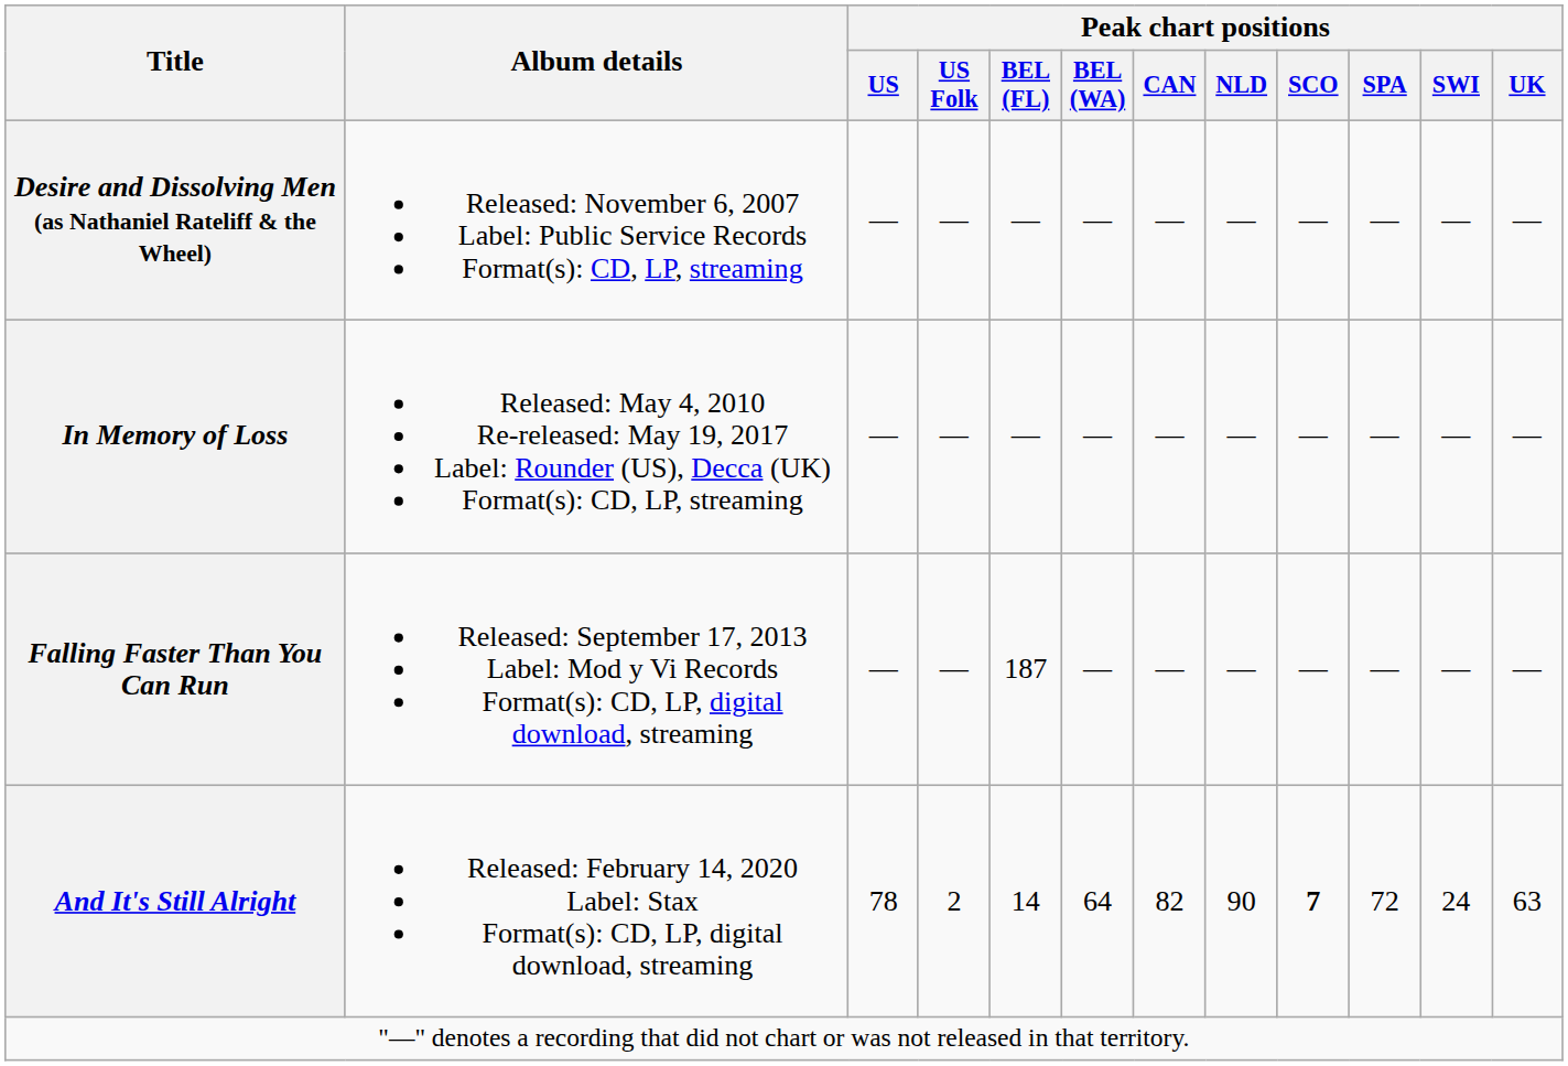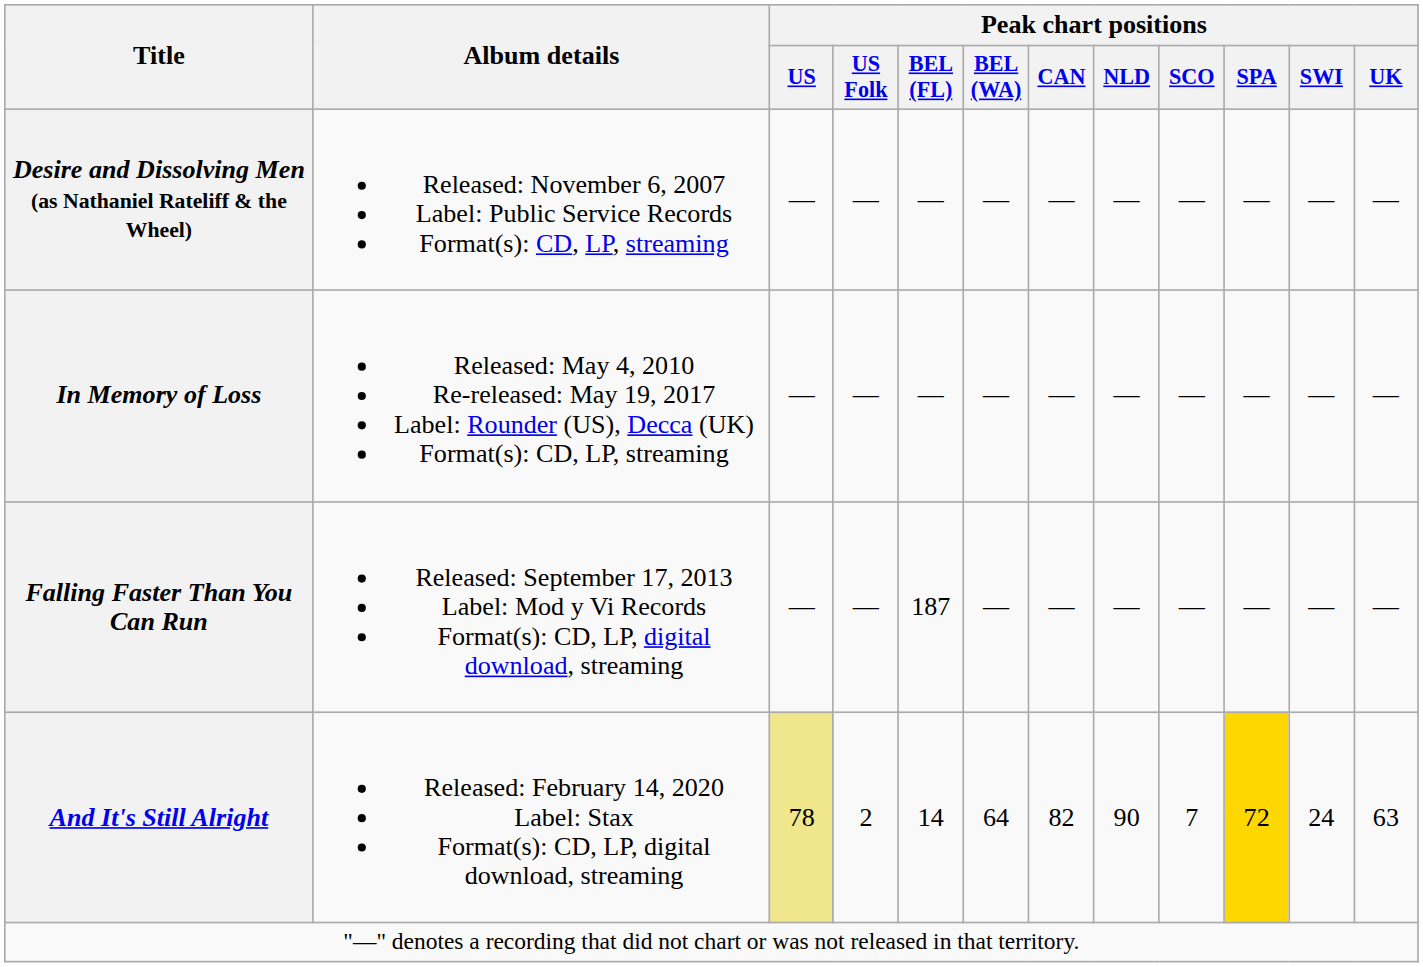And It's Still Alright | Peak chart positions / US: no background -> khaki background
And It's Still Alright | Peak chart positions / SCO: bold -> normal
And It's Still Alright | Peak chart positions / SPA: no background -> gold background
